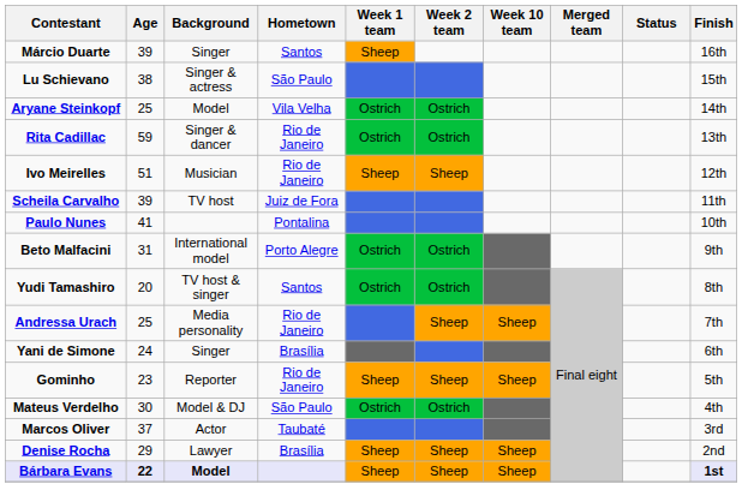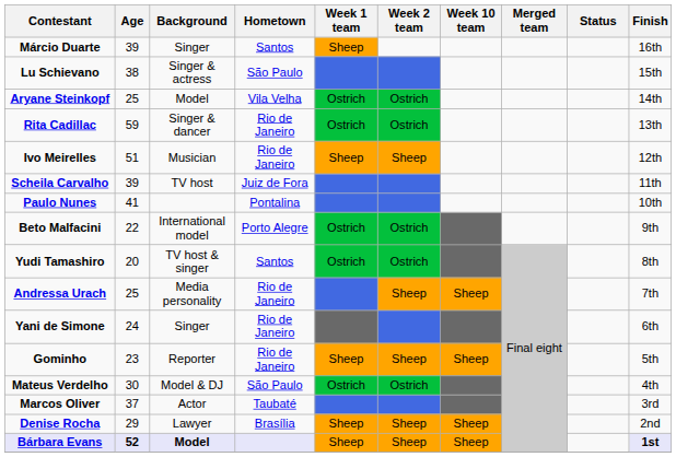Beto Malfacini | Age: 31 -> 22
Yani de Simone | Hometown: Brasília -> Rio de Janeiro
Bárbara Evans | Age: 22 -> 52
